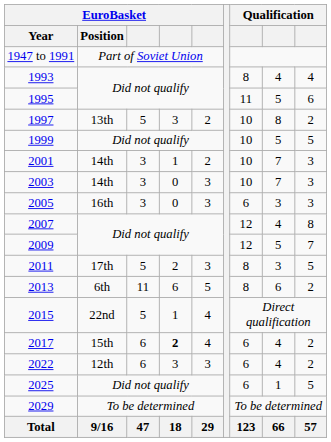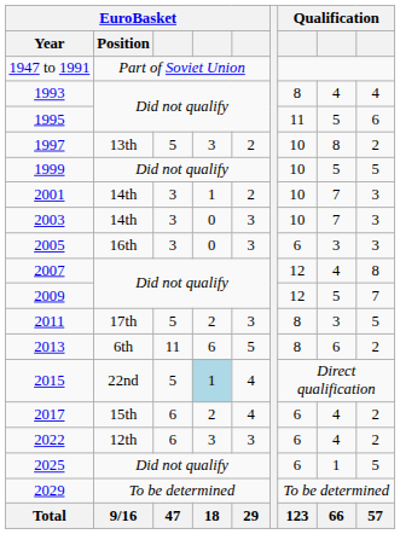2015 | column 4: no background -> lightblue background
2017 | column 4: bold -> normal
